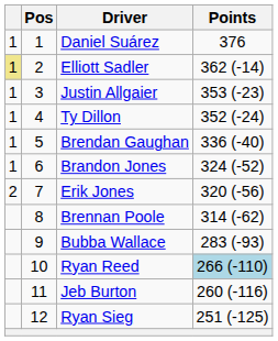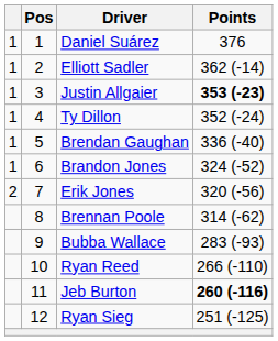Elliott Sadler | column 1: khaki background -> no background
Justin Allgaier | Points: normal -> bold
Ryan Reed | Points: lightblue background -> no background
Jeb Burton | Points: normal -> bold
